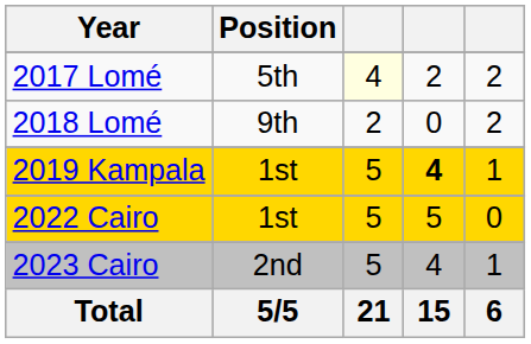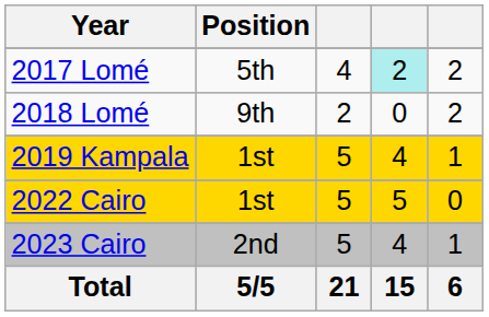2017 Lomé | column 3: lightyellow background -> no background
2017 Lomé | column 4: no background -> paleturquoise background
2019 Kampala | column 4: bold -> normal
